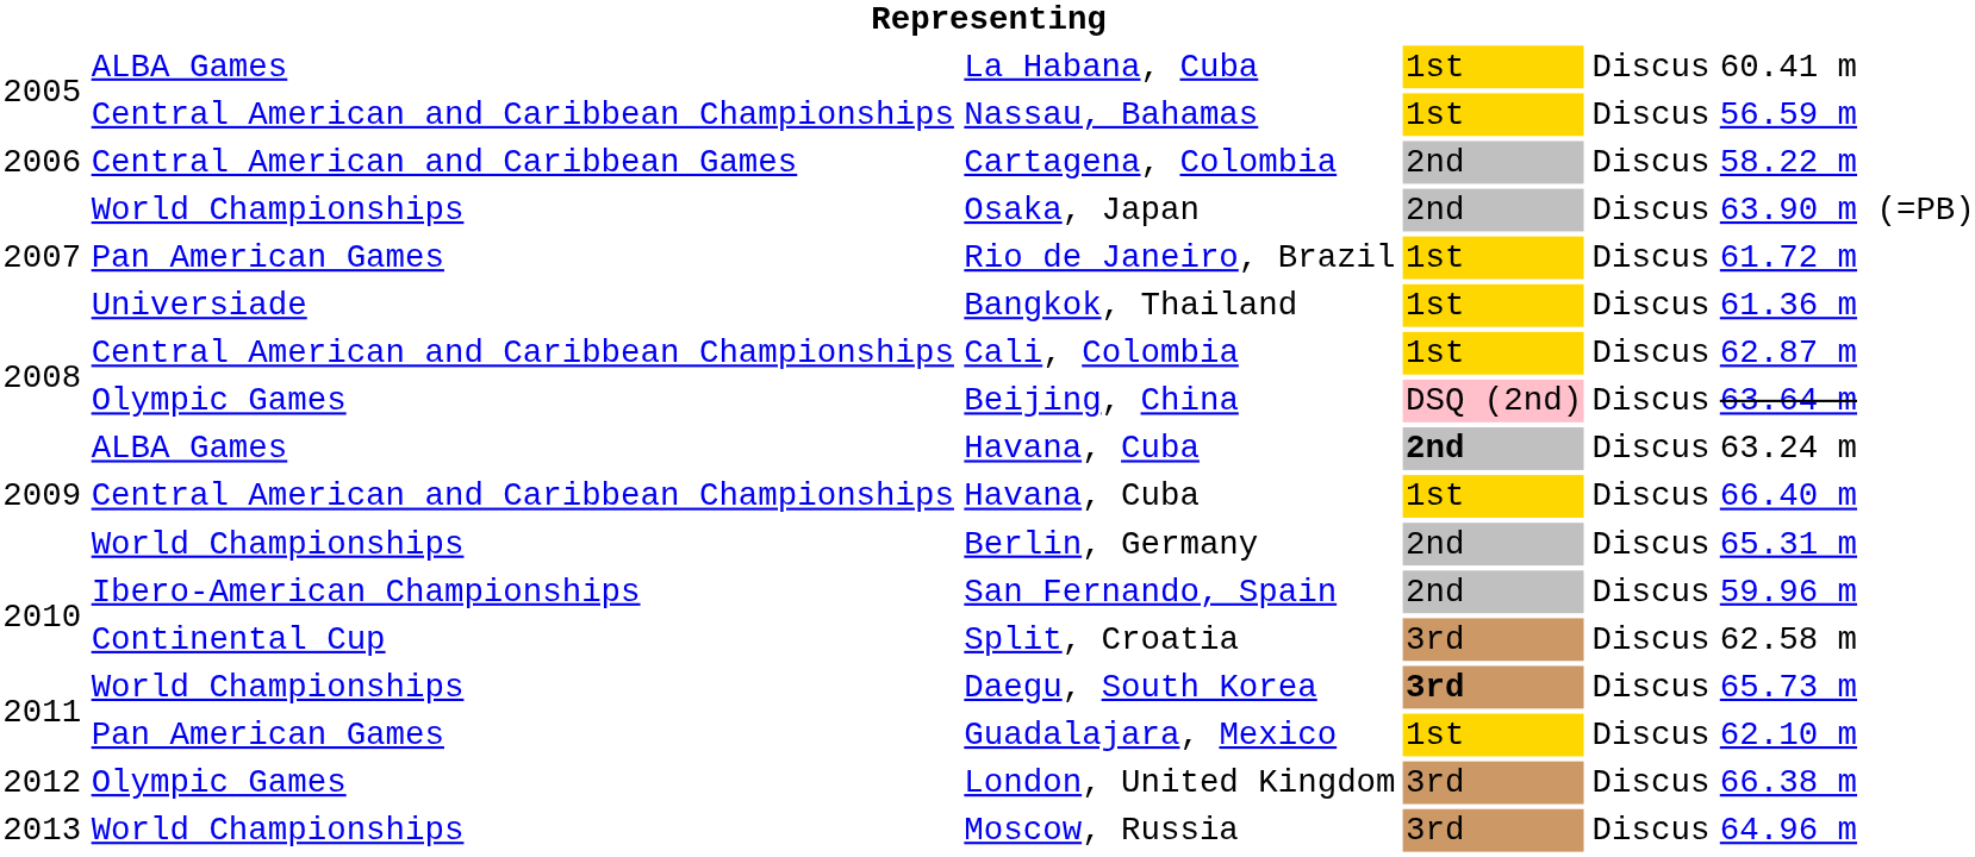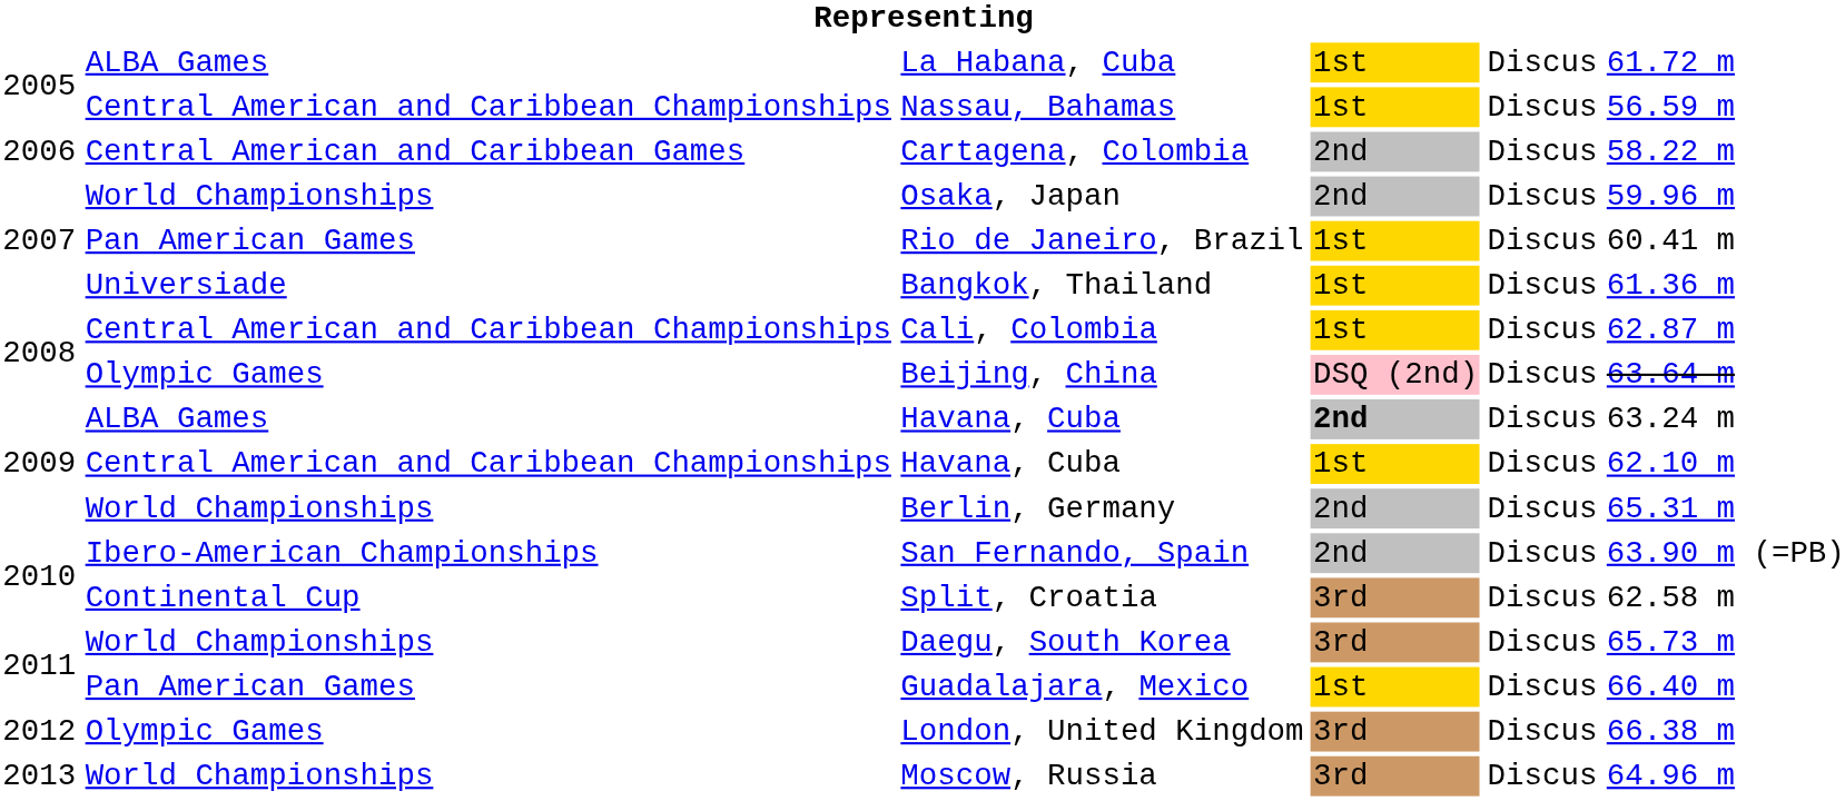La Habana, Cuba | column 6: 60.41 m -> 61.72 m
Osaka, Japan | column 6: 63.90 m (=PB) -> 59.96 m
Rio de Janeiro, Brazil | column 6: 61.72 m -> 60.41 m
Central American and Caribbean Championships / Havana, Cuba | column 6: 66.40 m -> 62.10 m
San Fernando, Spain | column 6: 59.96 m -> 63.90 m (=PB)
Daegu, South Korea | column 4: bold -> normal
Guadalajara, Mexico | column 6: 62.10 m -> 66.40 m
